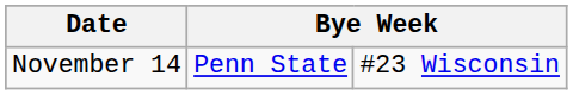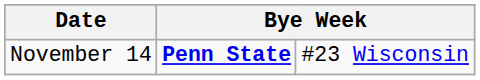November 14 | column 2: normal -> bold
